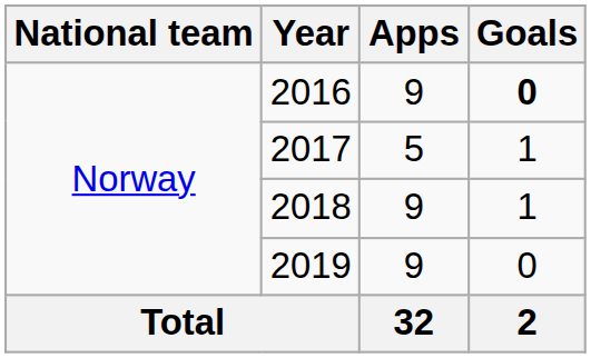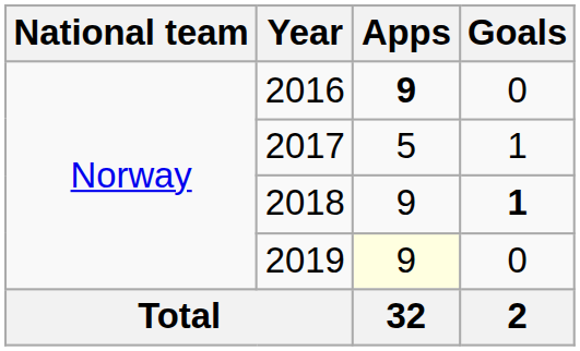2016 | Apps: normal -> bold
2016 | Goals: bold -> normal
2018 | Goals: normal -> bold
2019 | Apps: no background -> lightyellow background
